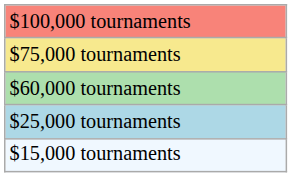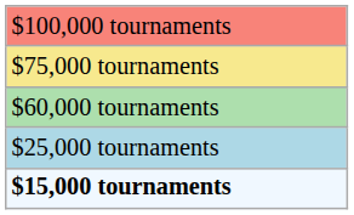row 5 | column 1: normal -> bold
